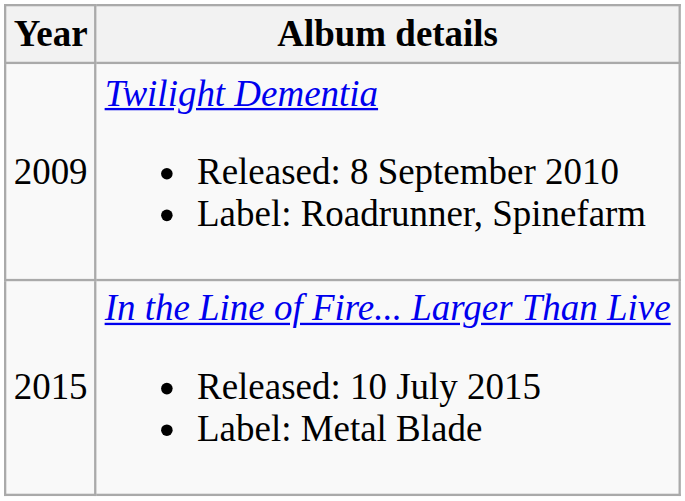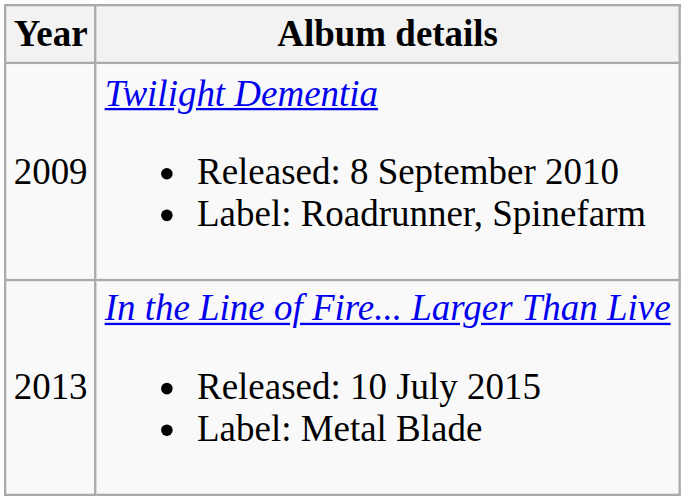row 3 | Year: 2015 -> 2013
